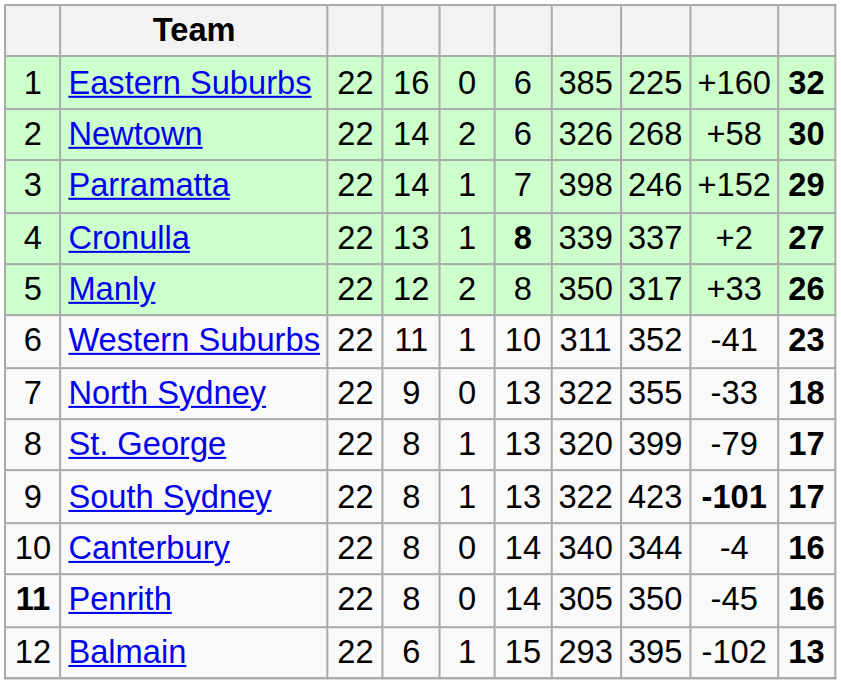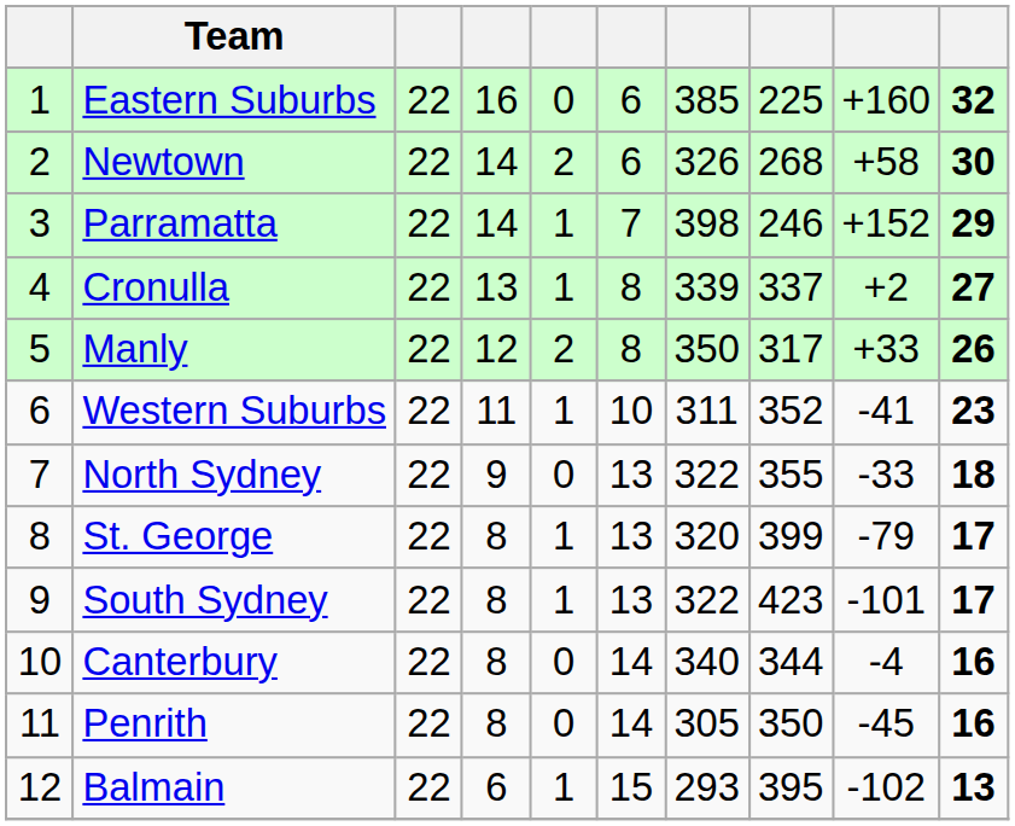Cronulla | column 6: bold -> normal
South Sydney | column 9: bold -> normal
Penrith | column 1: bold -> normal
